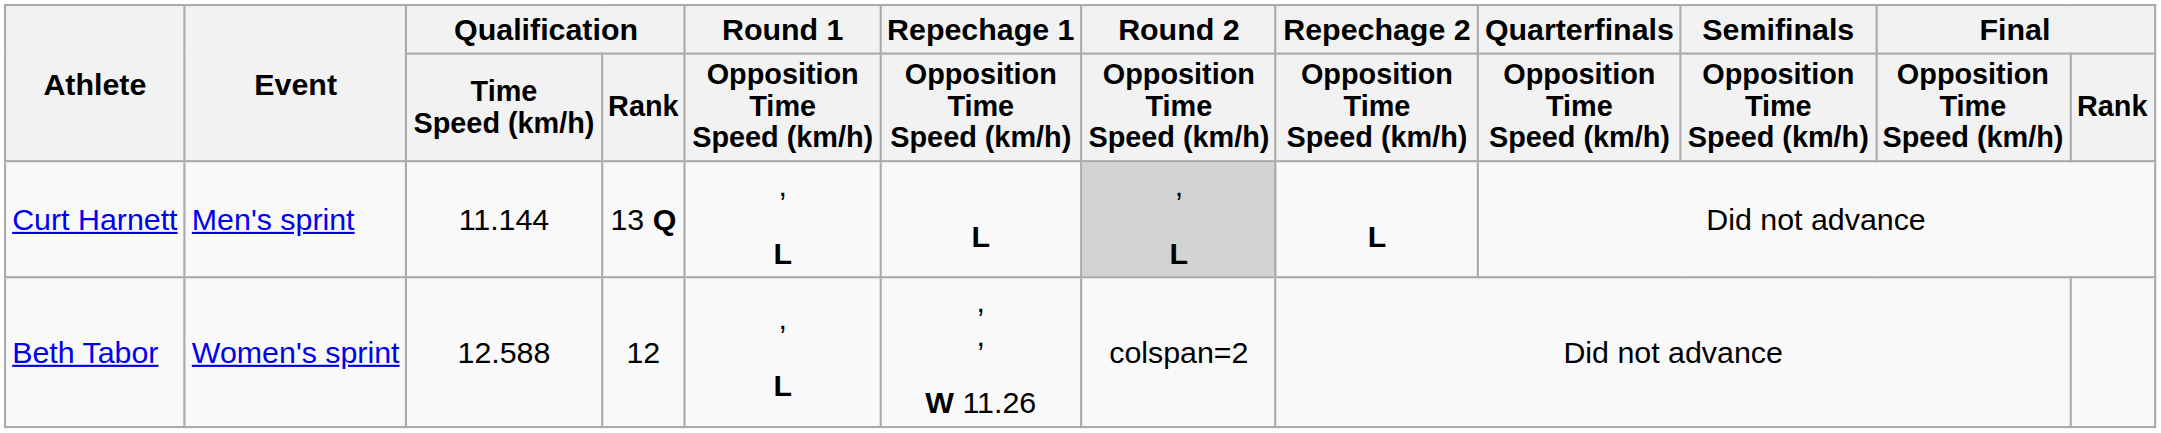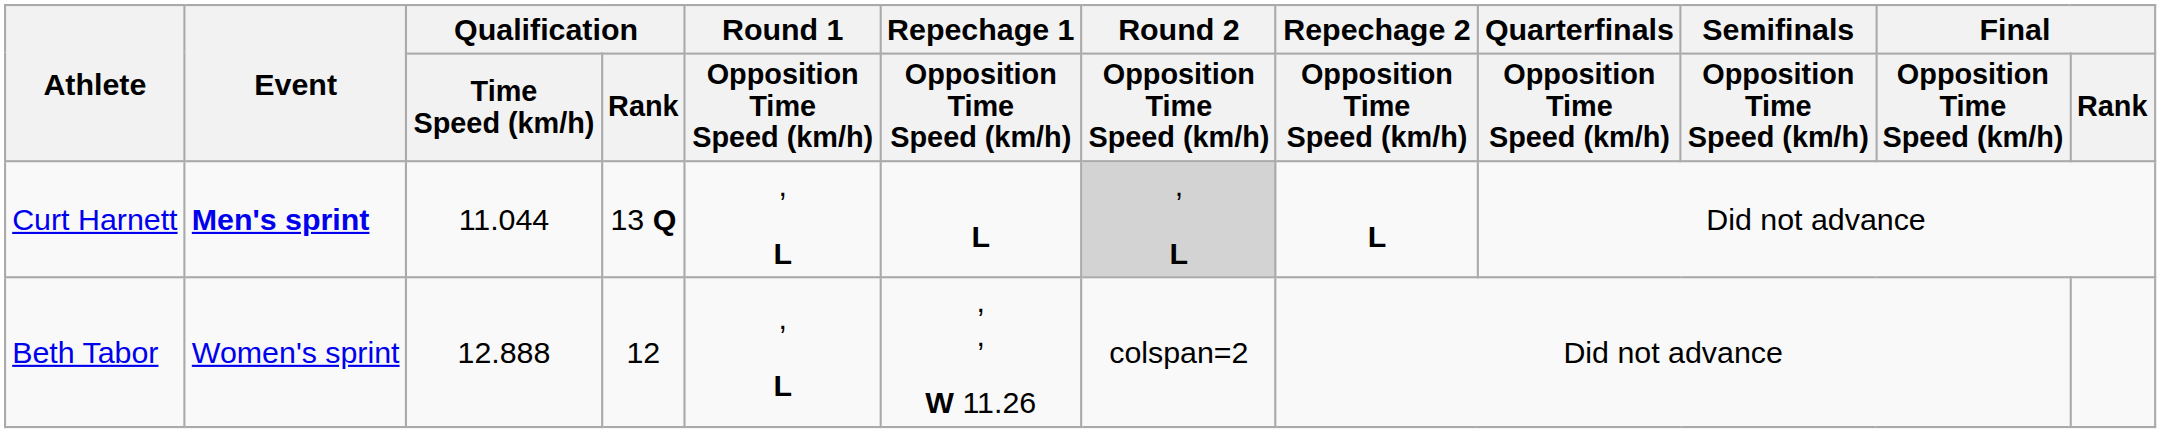Curt Harnett | Event: normal -> bold
Curt Harnett | Qualification / Time Speed (km/h): 11.144 -> 11.044
Beth Tabor | Qualification / Time Speed (km/h): 12.588 -> 12.888
